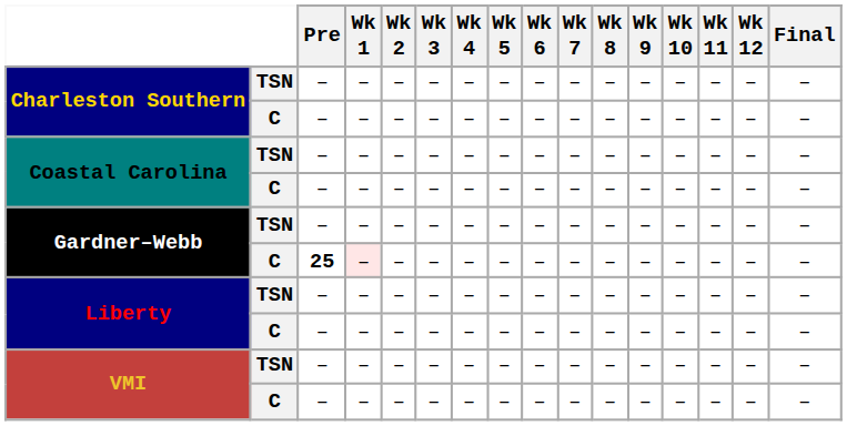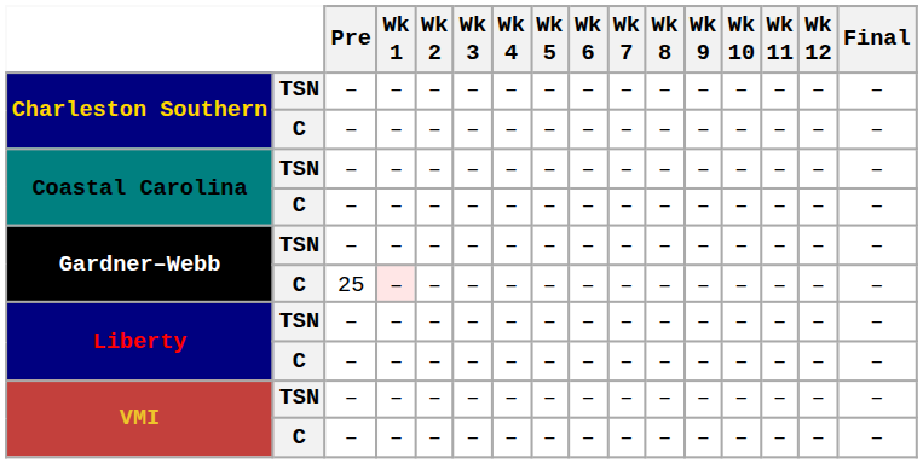Gardner–Webb / C | Pre: bold -> normal
